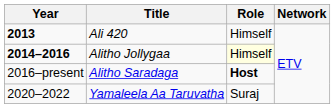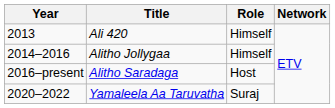Ali 420 | Year: bold -> normal
Alitho Jollygaa | Year: bold -> normal
Alitho Jollygaa | Role: lightyellow background -> no background
Alitho Saradaga | Role: bold -> normal
